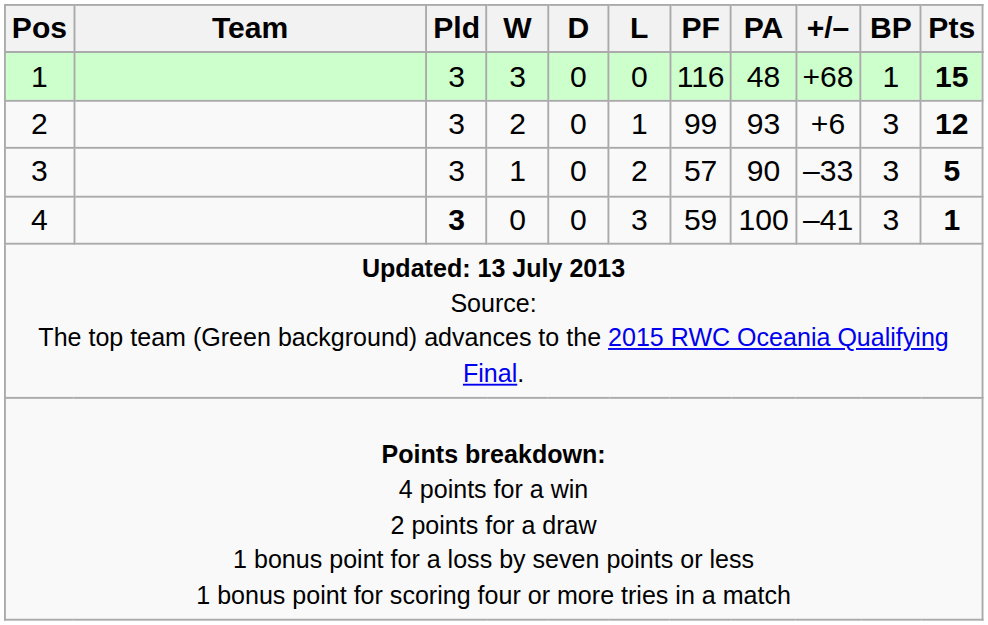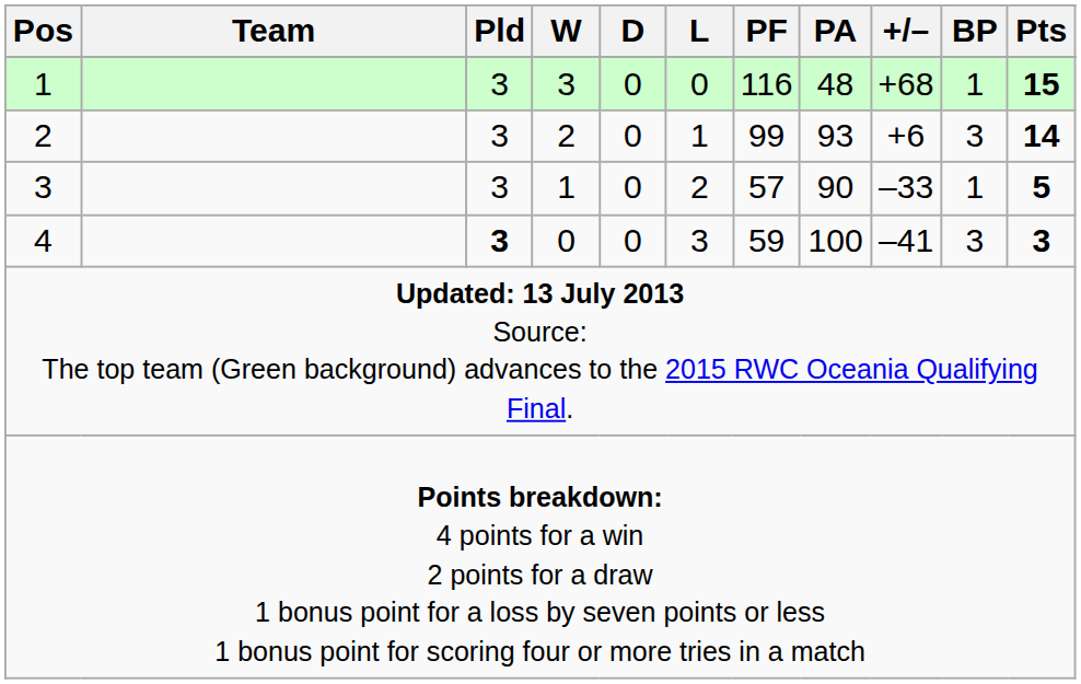row 3 | Pts: 12 -> 14
row 4 | BP: 3 -> 1
row 5 | Pts: 1 -> 3
